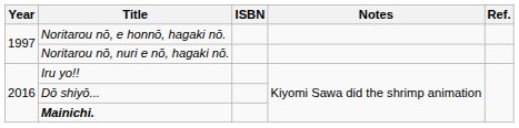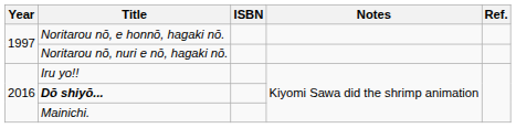Dō shiyō... | Title: normal -> bold
Mainichi. | Title: bold -> normal
